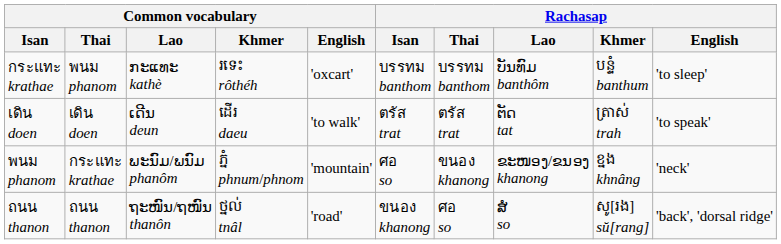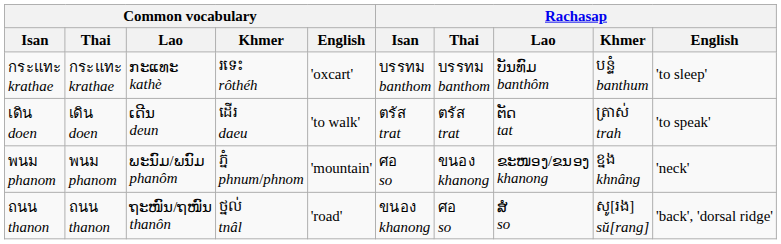row 3 | Common vocabulary / Thai: พนม phanom -> กระแทะ krathae
row 5 | Common vocabulary / Thai: กระแทะ krathae -> พนม phanom
